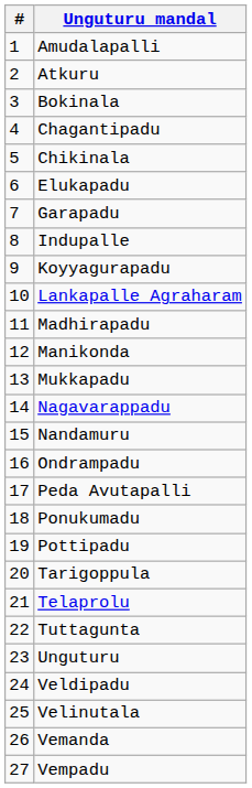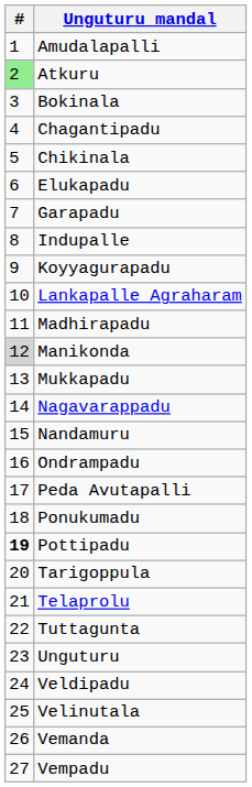Atkuru | #: no background -> lightgreen background
Manikonda | #: no background -> lightgrey background
Pottipadu | #: normal -> bold
